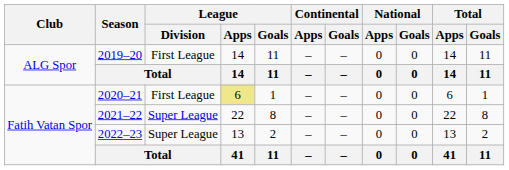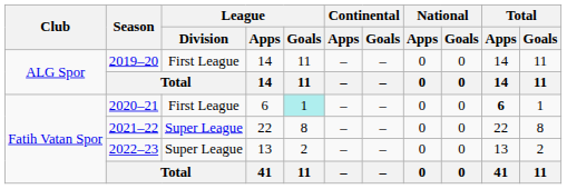2020–21 | League / Apps: khaki background -> no background
2020–21 | League / Goals: no background -> paleturquoise background
2020–21 | Total / Apps: normal -> bold
